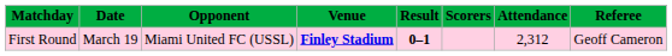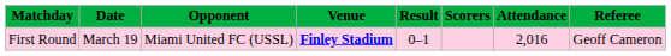First Round | Result: bold -> normal
First Round | Attendance: 2,312 -> 2,016
